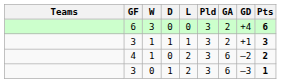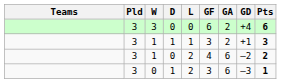columns swapped: Pld <-> GF
